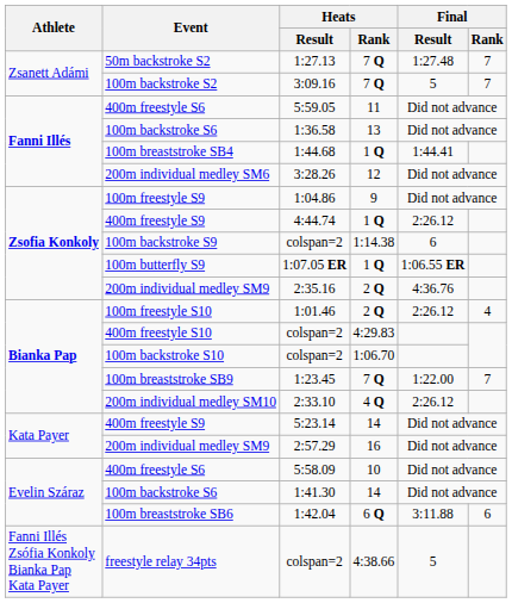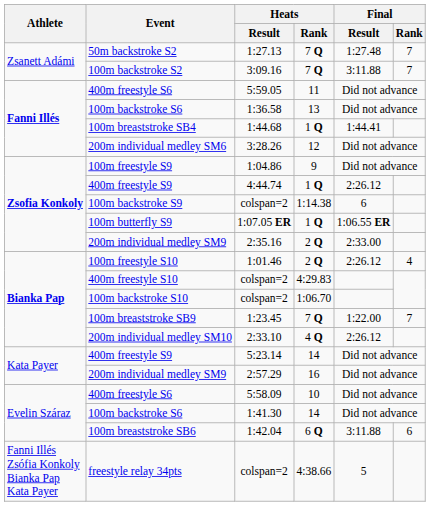3:09.16 | Final / Result: 5 -> 3:11.88
2:35.16 | Final / Result: 4:36.76 -> 2:33.00
